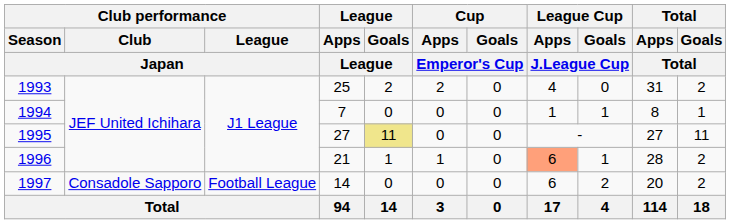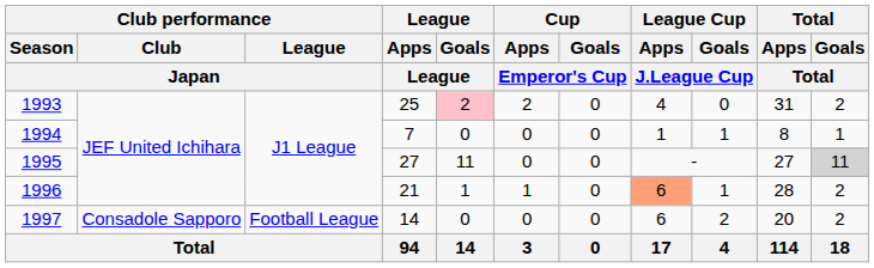1993 | League / Goals / League: no background -> pink background
1995 | League / Goals / League: khaki background -> no background
1995 | Total / Goals / Total: no background -> lightgrey background
